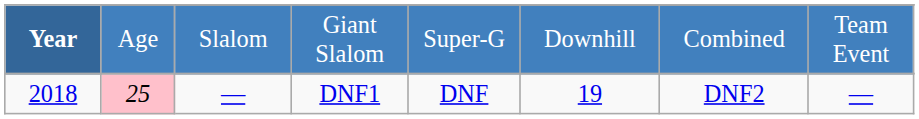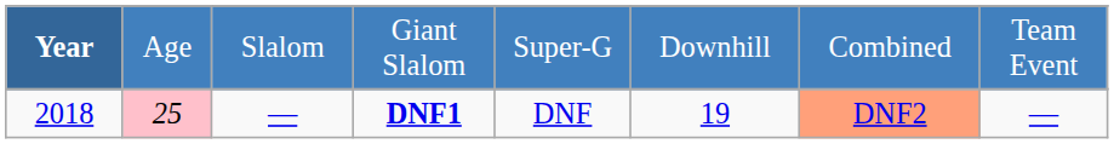2018 | column 4: normal -> bold
2018 | column 7: no background -> lightsalmon background
